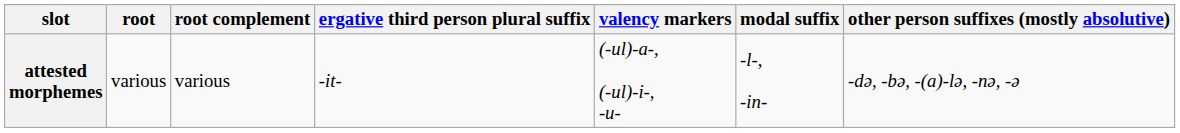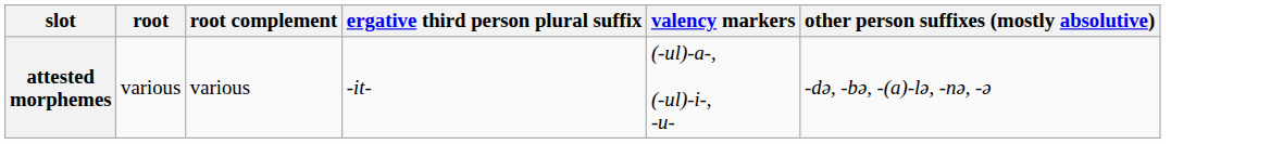- column: modal suffix | -l-, -in-
